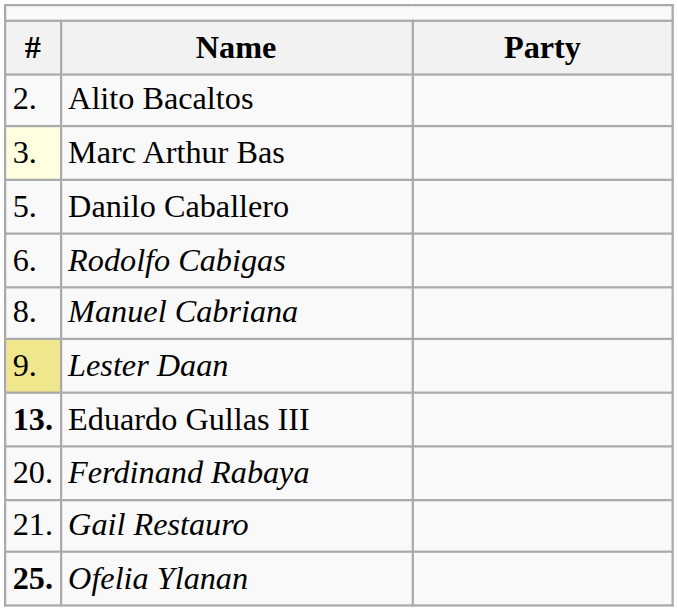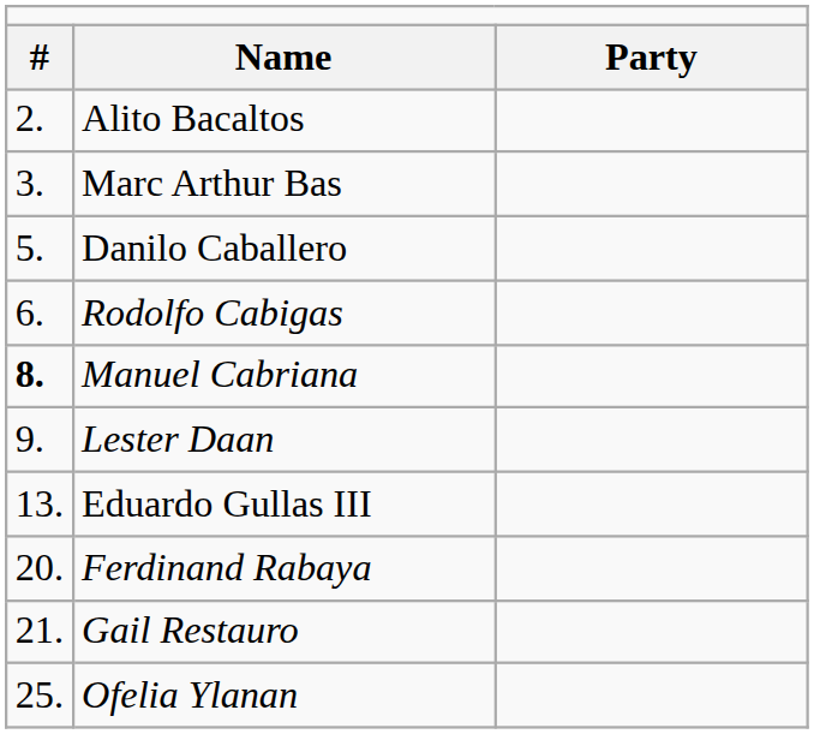Marc Arthur Bas | column 1: lightyellow background -> no background
Manuel Cabriana | column 1: normal -> bold
Lester Daan | column 1: khaki background -> no background
Eduardo Gullas III | column 1: bold -> normal
Ofelia Ylanan | column 1: bold -> normal
